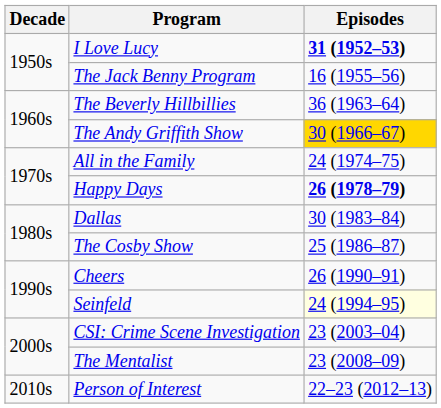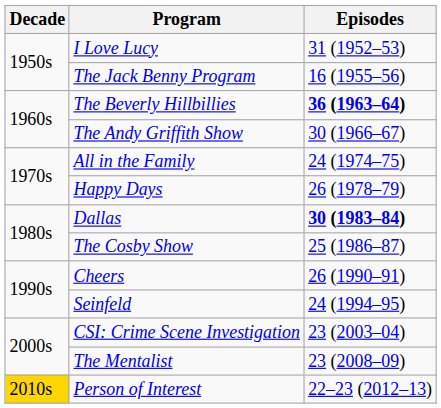I Love Lucy | Episodes: bold -> normal
The Beverly Hillbillies | Episodes: normal -> bold
The Andy Griffith Show | Episodes: gold background -> no background
Happy Days | Episodes: bold -> normal
Dallas | Episodes: normal -> bold
Seinfeld | Episodes: lightyellow background -> no background
Person of Interest | Decade: no background -> gold background
